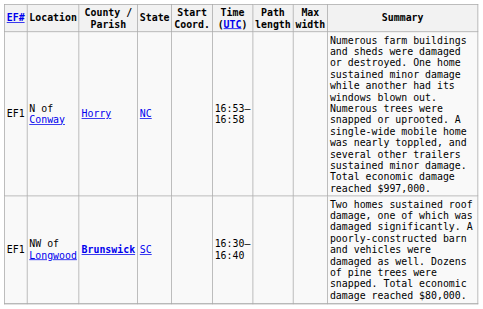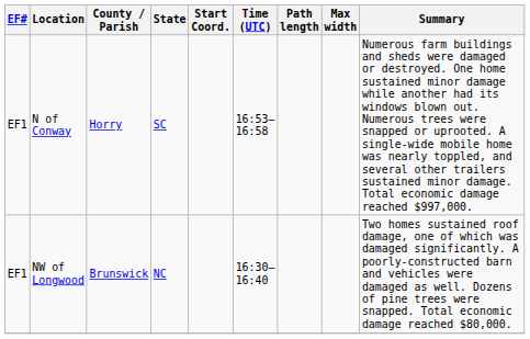N of Conway | State: NC -> SC
NW of Longwood | County / Parish: bold -> normal
NW of Longwood | State: SC -> NC
